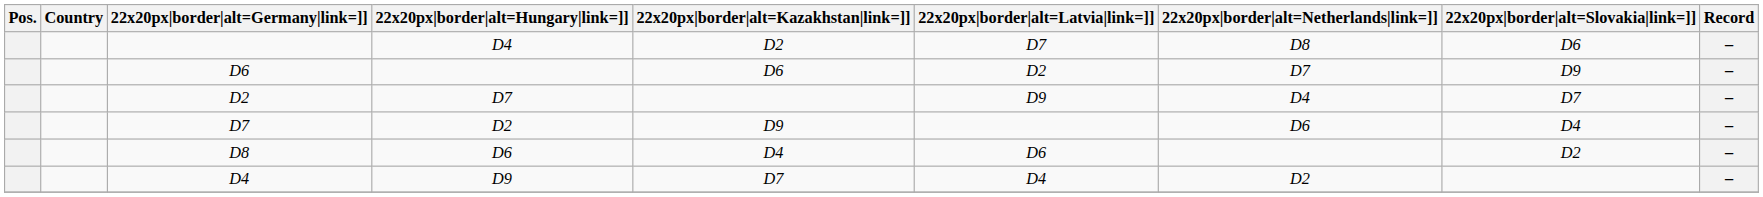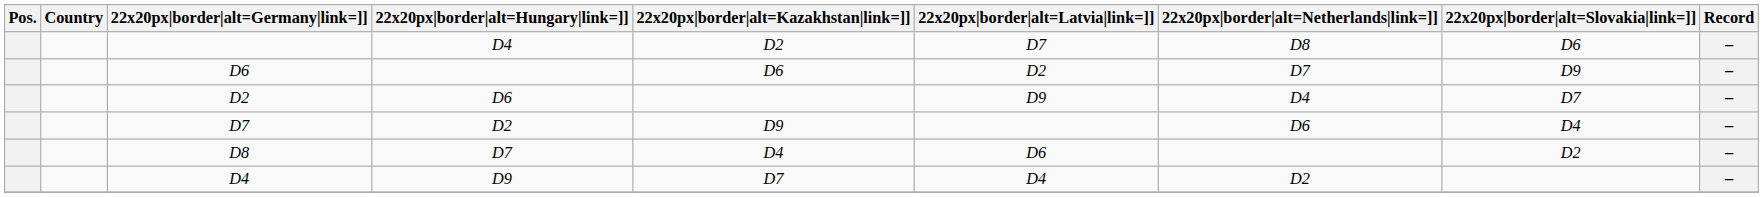row 4 | 22x20px|border|alt=Hungary|link=]]: D7 -> D6
row 6 | 22x20px|border|alt=Hungary|link=]]: D6 -> D7
